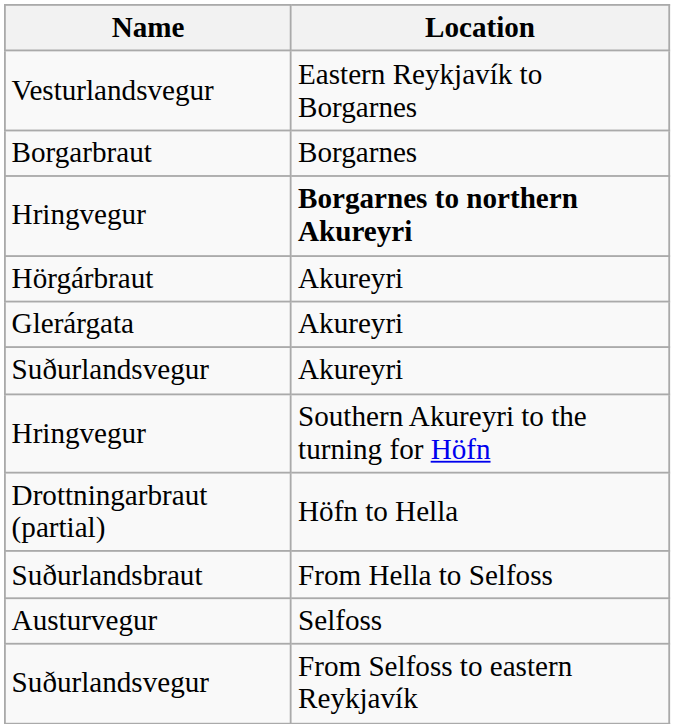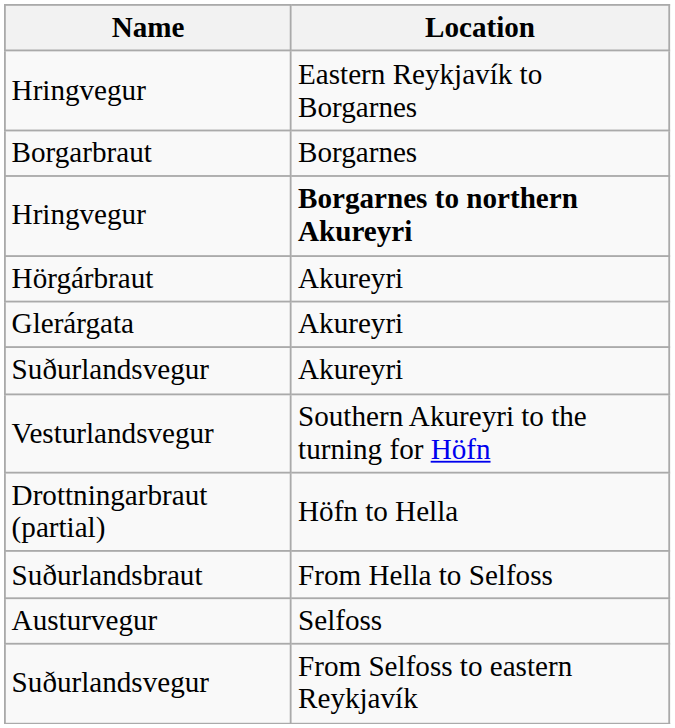row 2 | Name: Vesturlandsvegur -> Hringvegur
row 8 | Name: Hringvegur -> Vesturlandsvegur
